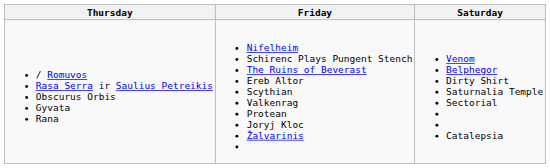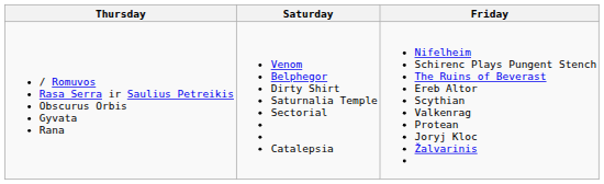columns swapped: Friday <-> Saturday
